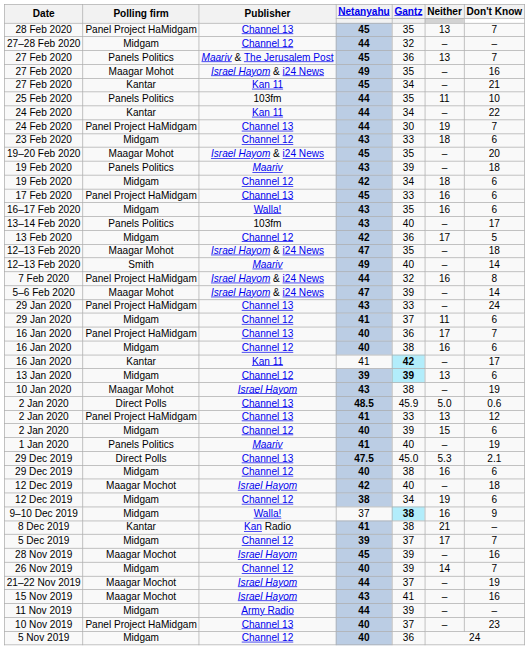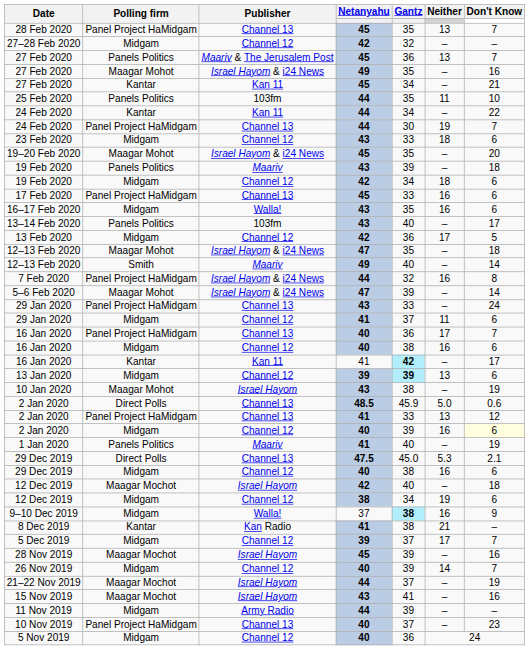27–28 Feb 2020 | Netanyahu: 44 -> 42
2 Jan 2020 / Midgam | Neither: 15 -> 16
2 Jan 2020 / Midgam | Don't Know: no background -> lightyellow background
